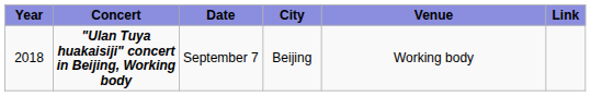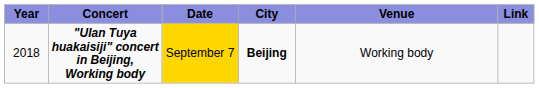"Ulan Tuya huakaisiji" concert in Beijing, Working body | Date: no background -> gold background
"Ulan Tuya huakaisiji" concert in Beijing, Working body | City: normal -> bold
